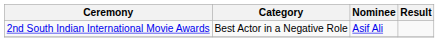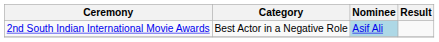2nd South Indian International Movie Awards | Nominee: no background -> lightblue background
